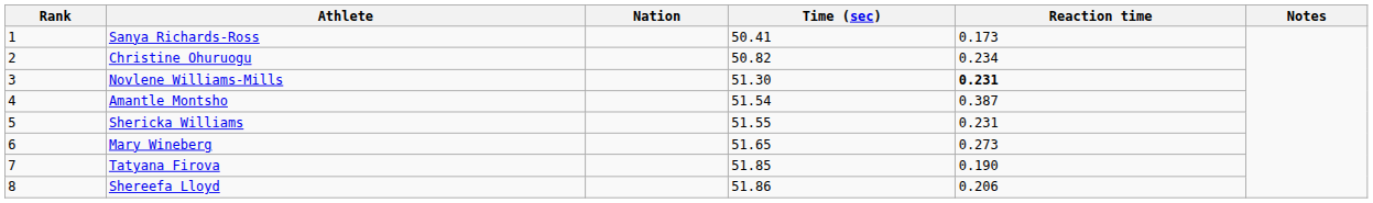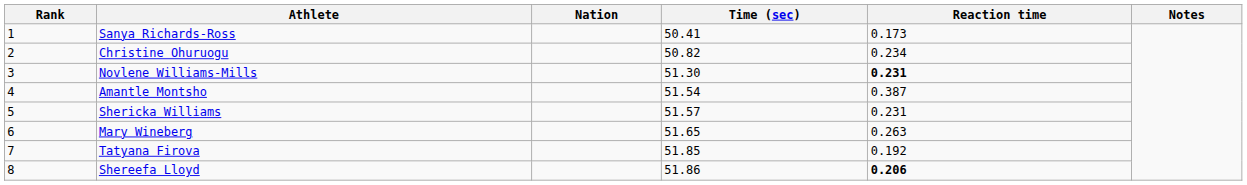Shericka Williams | Time (sec): 51.55 -> 51.57
Mary Wineberg | Reaction time: 0.273 -> 0.263
Tatyana Firova | Reaction time: 0.190 -> 0.192
Shereefa Lloyd | Reaction time: normal -> bold
